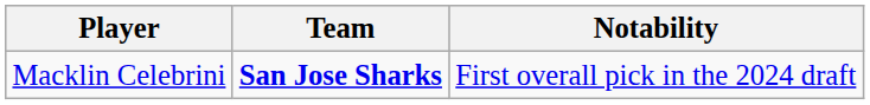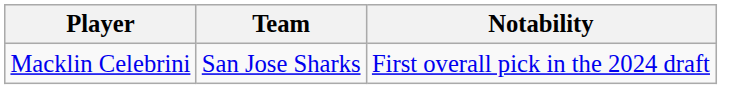row 2 | Team: bold -> normal
